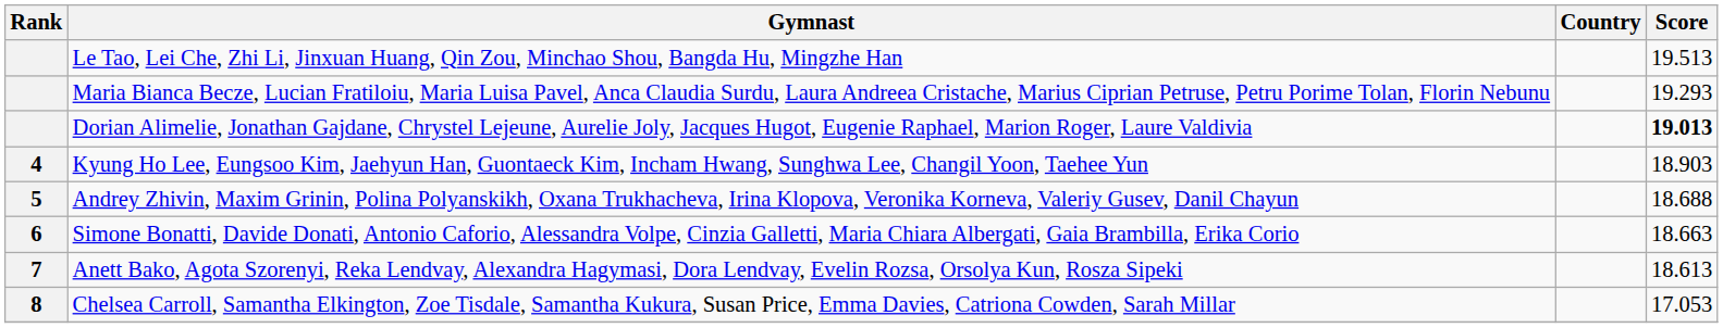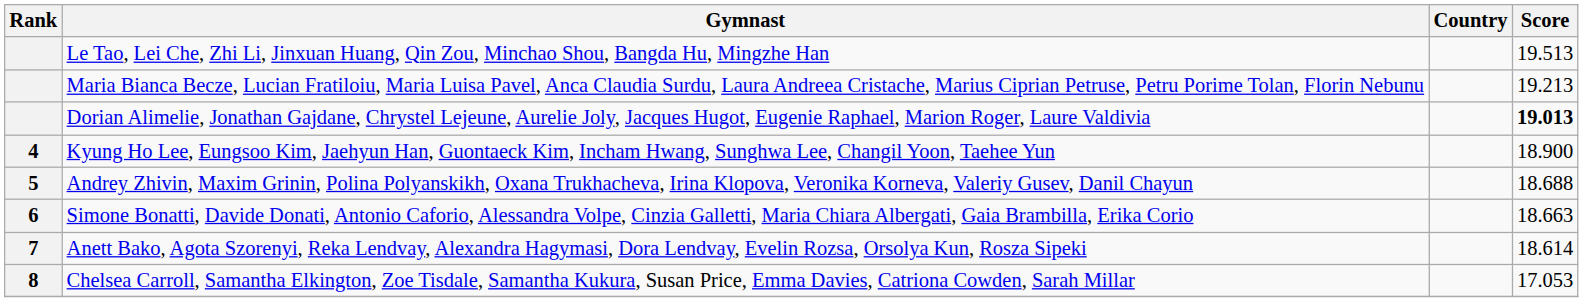row 3 | Score: 19.293 -> 19.213
row 5 | Score: 18.903 -> 18.900
row 8 | Score: 18.613 -> 18.614
